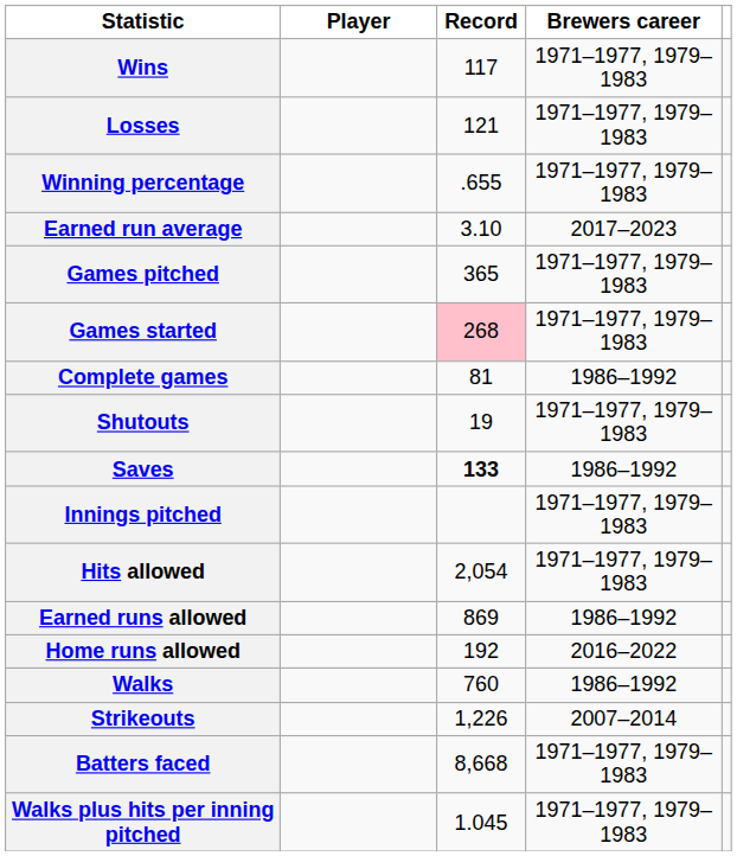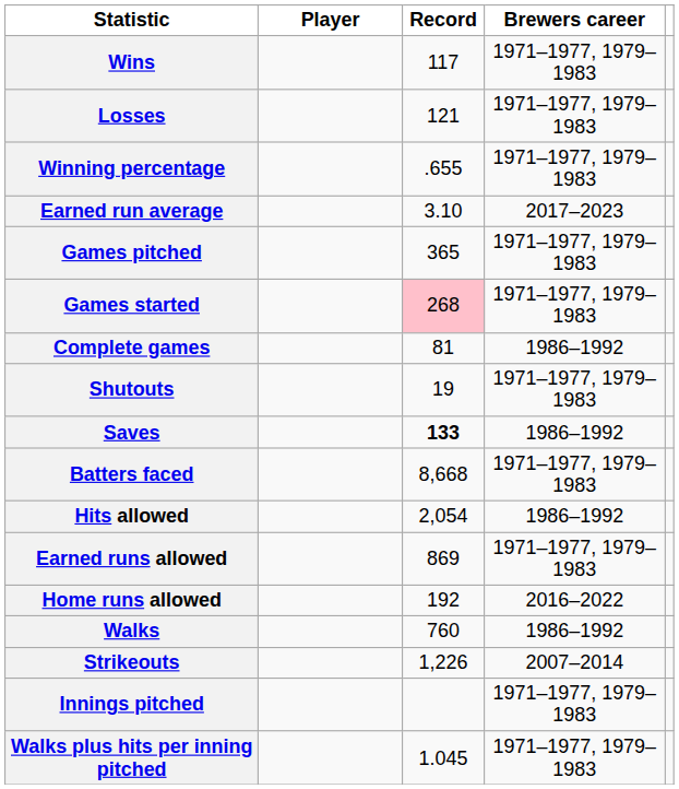rows swapped: Innings pitched <-> Batters faced
Hits allowed | Brewers career: 1971–1977, 1979–1983 -> 1986–1992
Earned runs allowed | Brewers career: 1986–1992 -> 1971–1977, 1979–1983
